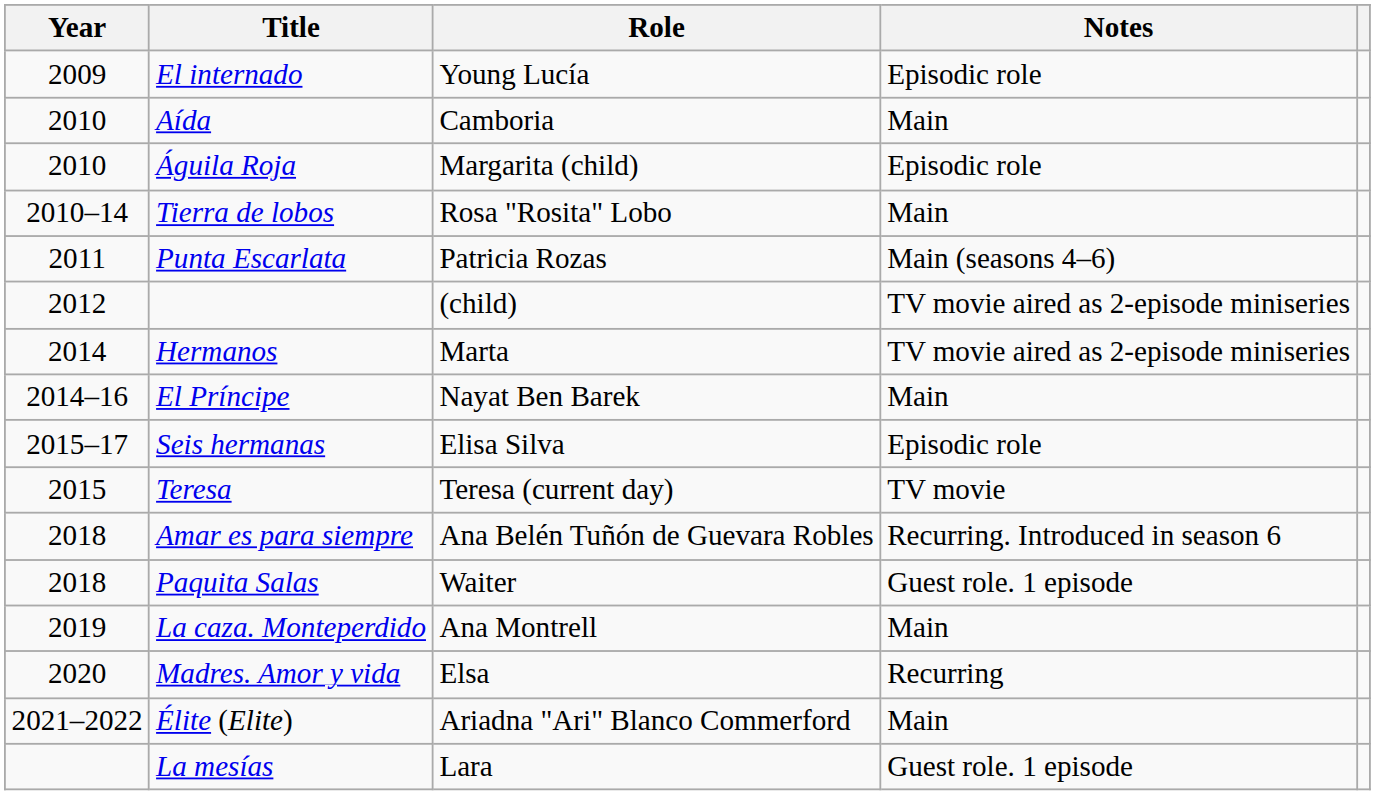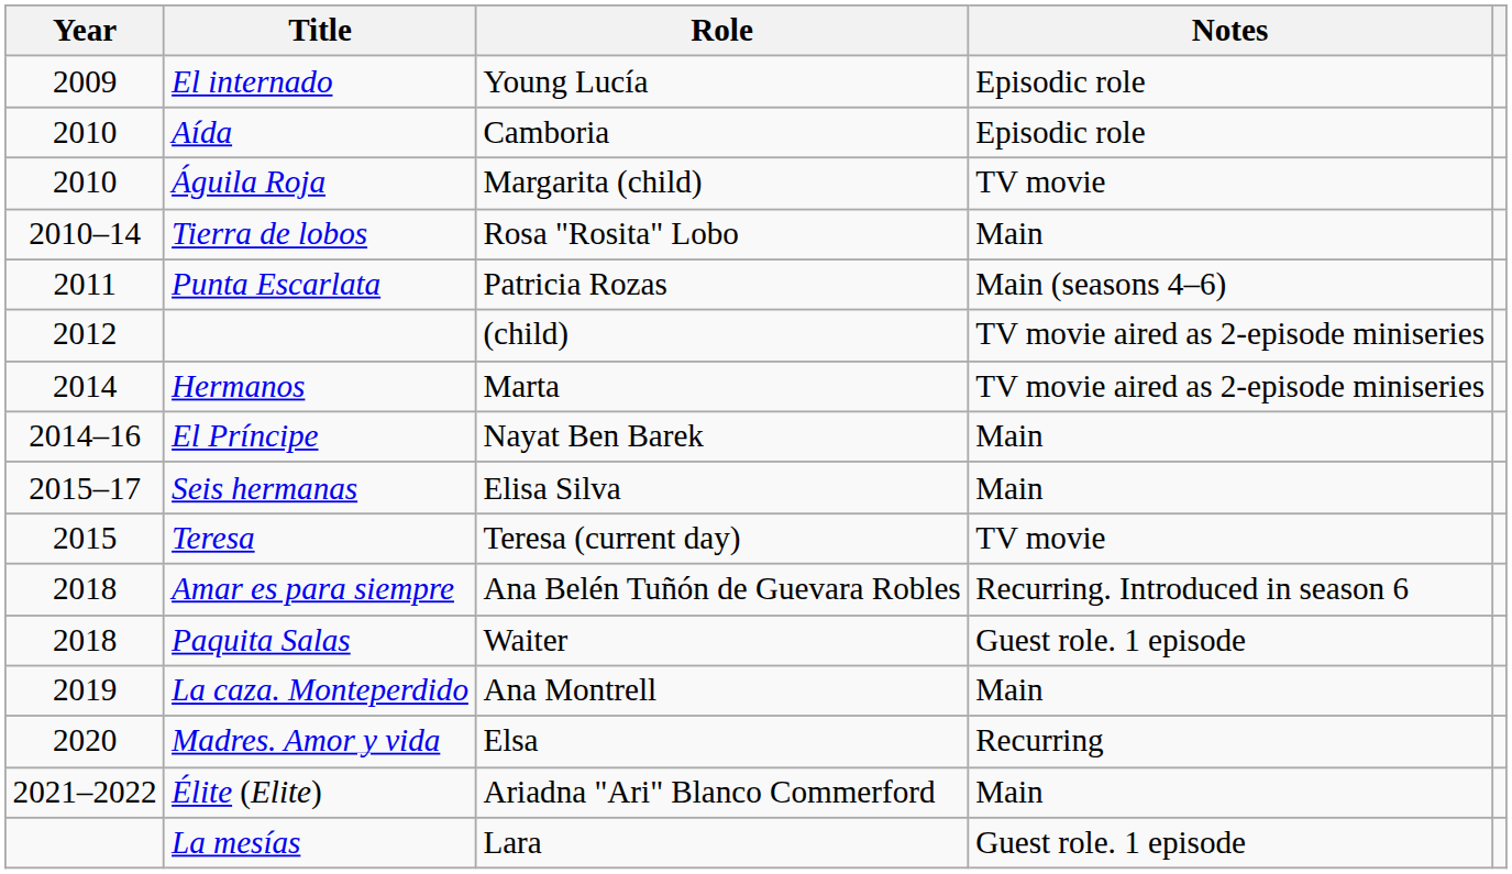Aída | Notes: Main -> Episodic role
Águila Roja | Notes: Episodic role -> TV movie
Seis hermanas | Notes: Episodic role -> Main
